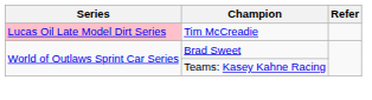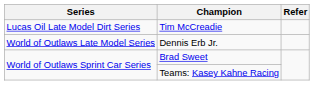Tim McCreadie | Series: pink background -> no background
+ row: World of Outlaws Late Model Series | Dennis Erb Jr.
